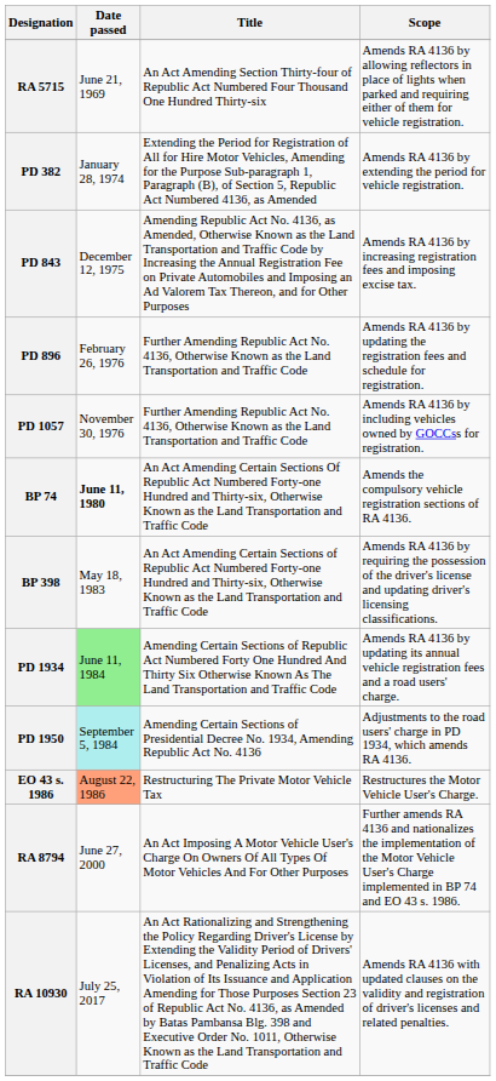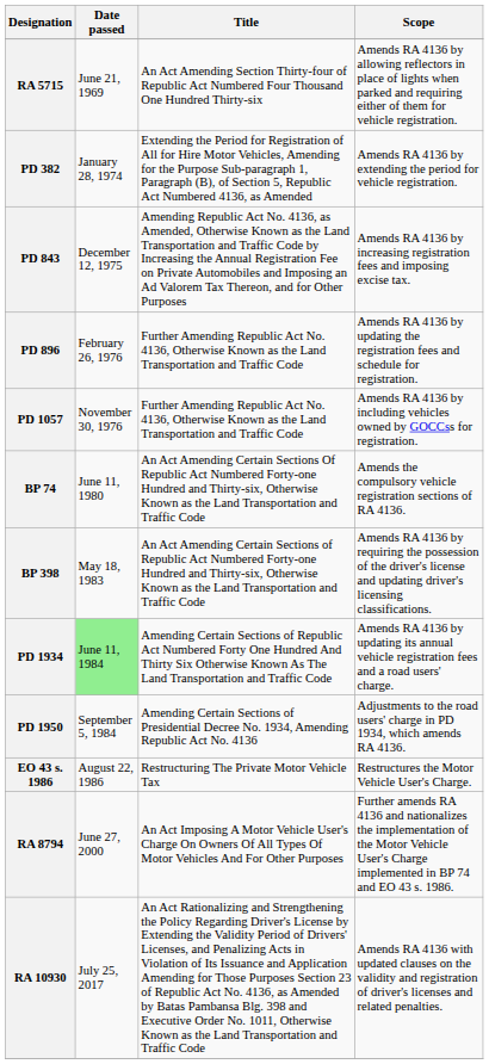BP 74 | Date passed: bold -> normal
PD 1950 | Date passed: paleturquoise background -> no background
EO 43 s. 1986 | Date passed: lightsalmon background -> no background
